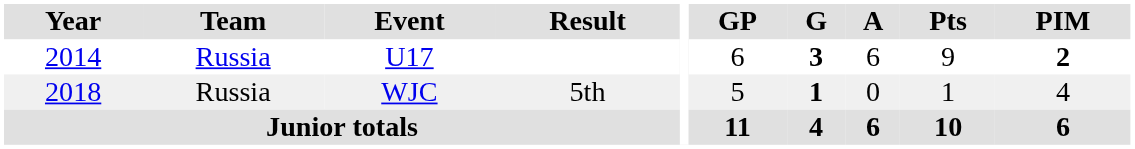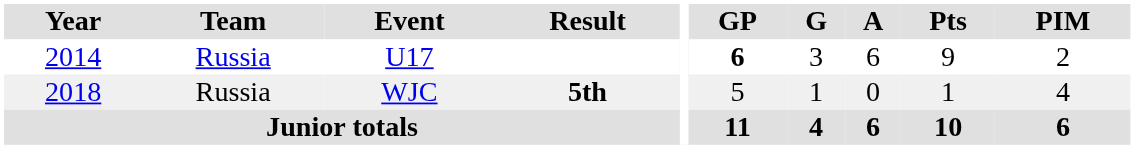U17 | GP: normal -> bold
U17 | G: bold -> normal
U17 | PIM: bold -> normal
WJC | Result: normal -> bold
WJC | G: bold -> normal
